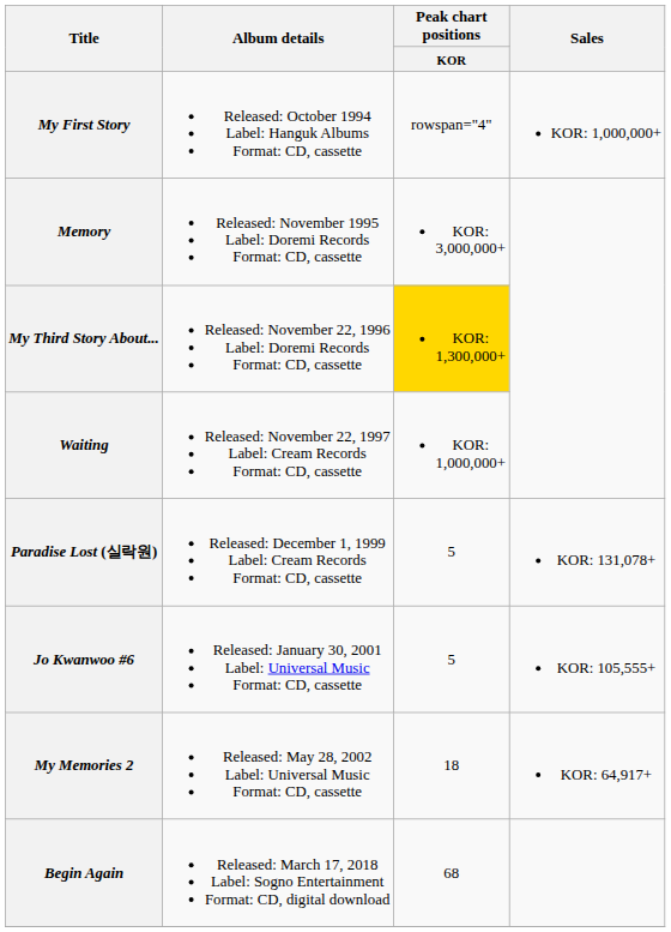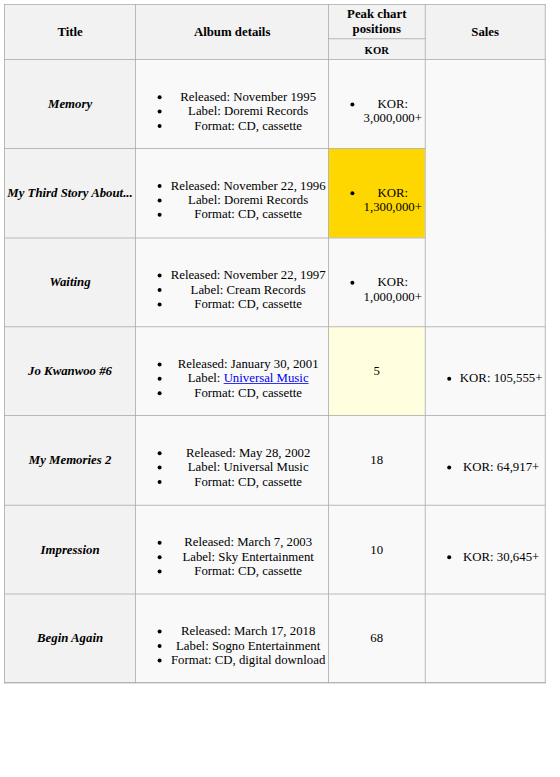- row: My First Story | Released: October 1994 Label: Hanguk Albums Format: CD, cassette | rowspan="4" | KOR: 1,000,000+
- row: Paradise Lost (실락원) | Released: December 1, 1999 Label: Cream Records Format: CD, cassette | 5 | KOR: 131,078+
Jo Kwanwoo #6 | Peak chart positions / KOR: no background -> lightyellow background
+ row: Impression | Released: March 7, 2003 Label: Sky Entertainment Format: CD, cassette | 10 | KOR: 30,645+
